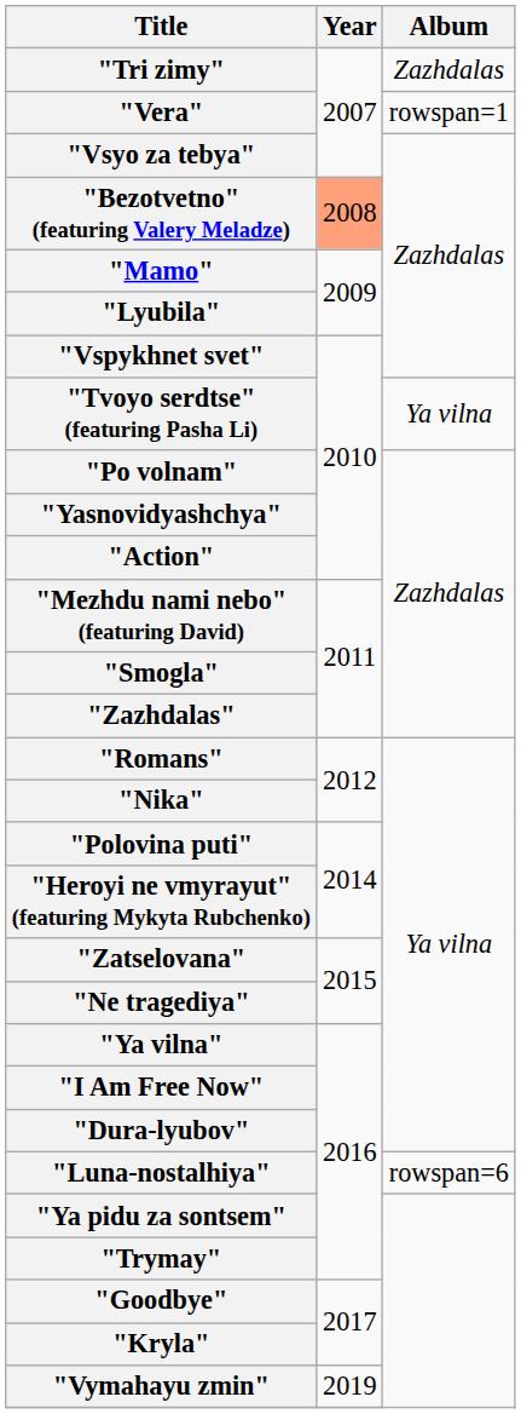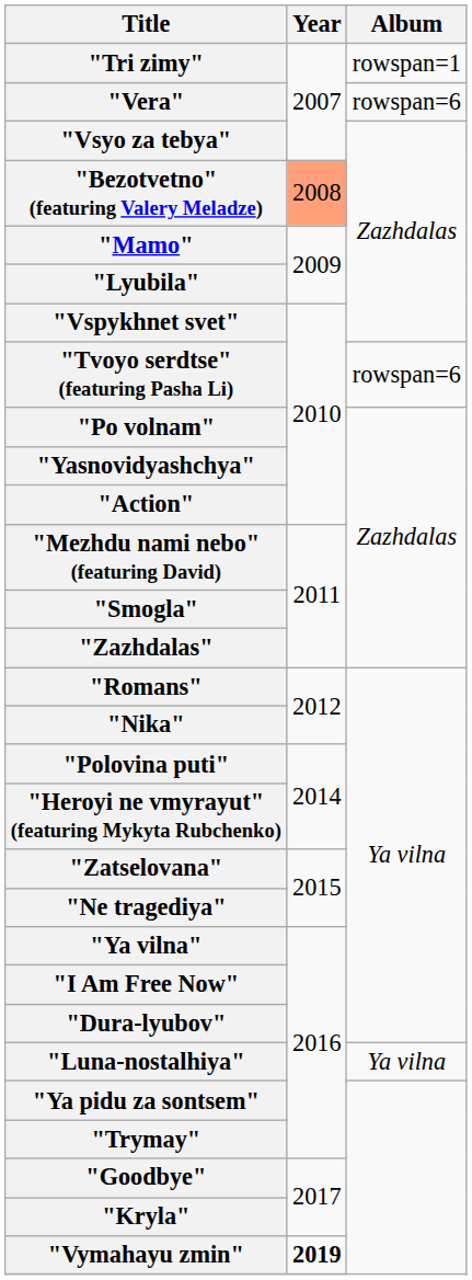"Tri zimy" | Album: Zazhdalas -> rowspan=1
"Vera" | Album: rowspan=1 -> rowspan=6
"Tvoyo serdtse" (featuring Pasha Li) | Album: Ya vilna -> rowspan=6
"Luna-nostalhiya" | Album: rowspan=6 -> Ya vilna
"Vymahayu zmin" | Year: normal -> bold
